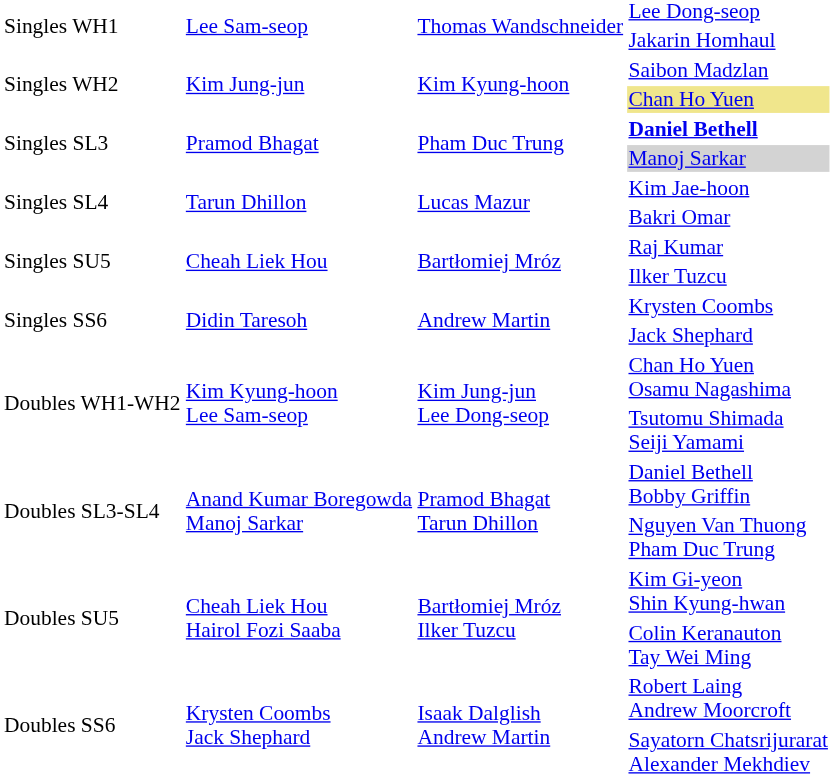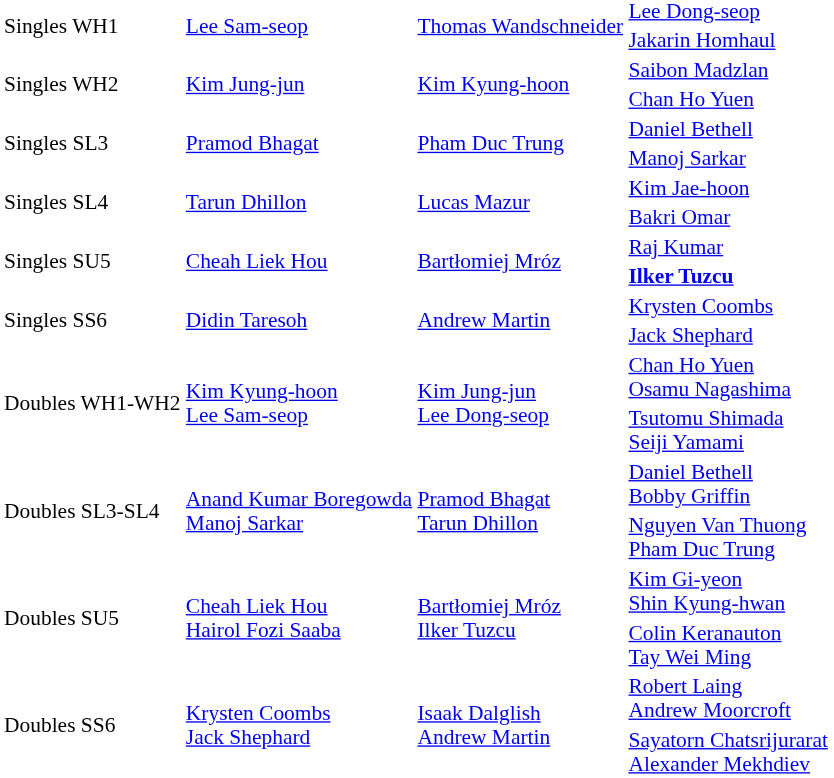Chan Ho Yuen | column 4: khaki background -> no background
Daniel Bethell | column 4: bold -> normal
Manoj Sarkar | column 4: lightgrey background -> no background
Ilker Tuzcu | column 4: normal -> bold
